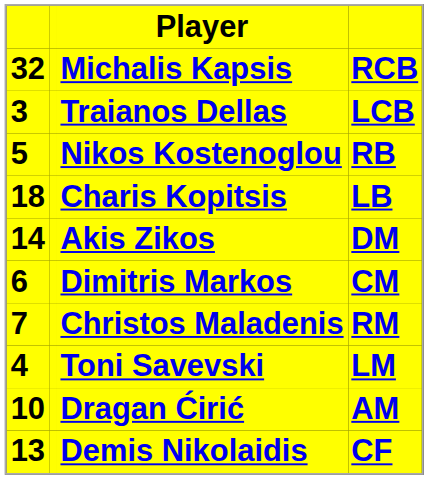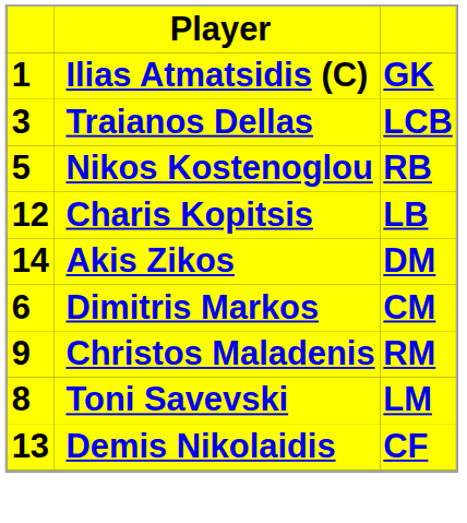+ row: 1 | Ilias Atmatsidis (C) | GK
- row: 32 | Michalis Kapsis | RCB
Charis Kopitsis | column 1: 18 -> 12
Christos Maladenis | column 1: 7 -> 9
Toni Savevski | column 1: 4 -> 8
- row: 10 | Dragan Ćirić | AM
